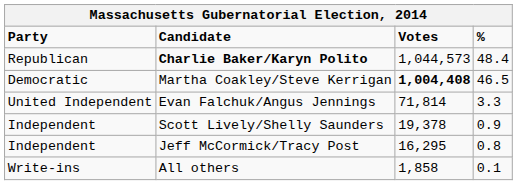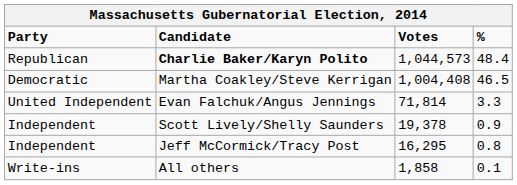Martha Coakley/Steve Kerrigan | Votes: bold -> normal
